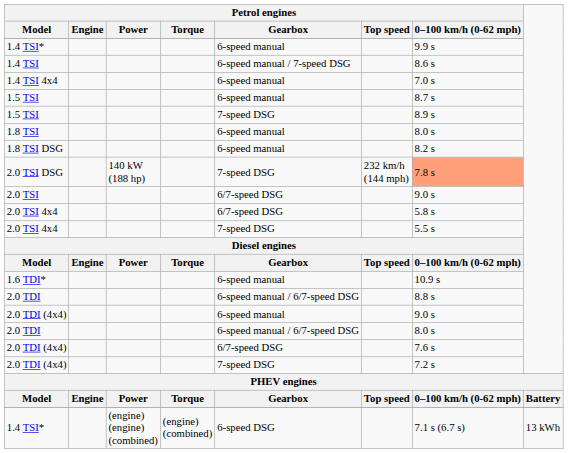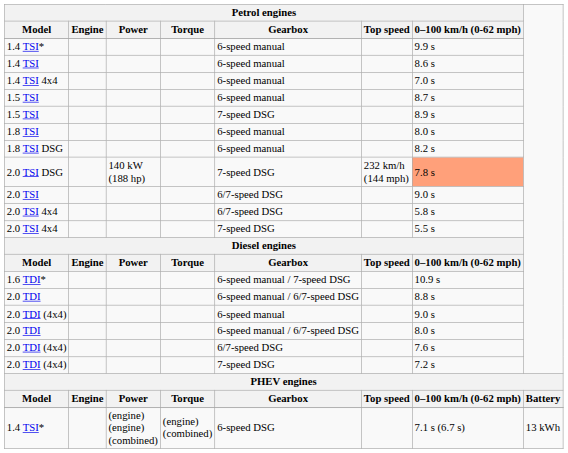1.4 TSI | Petrol engines / Gearbox: 6-speed manual / 7-speed DSG -> 6-speed manual
1.6 TDI* | Petrol engines / Gearbox: 6-speed manual -> 6-speed manual / 7-speed DSG
